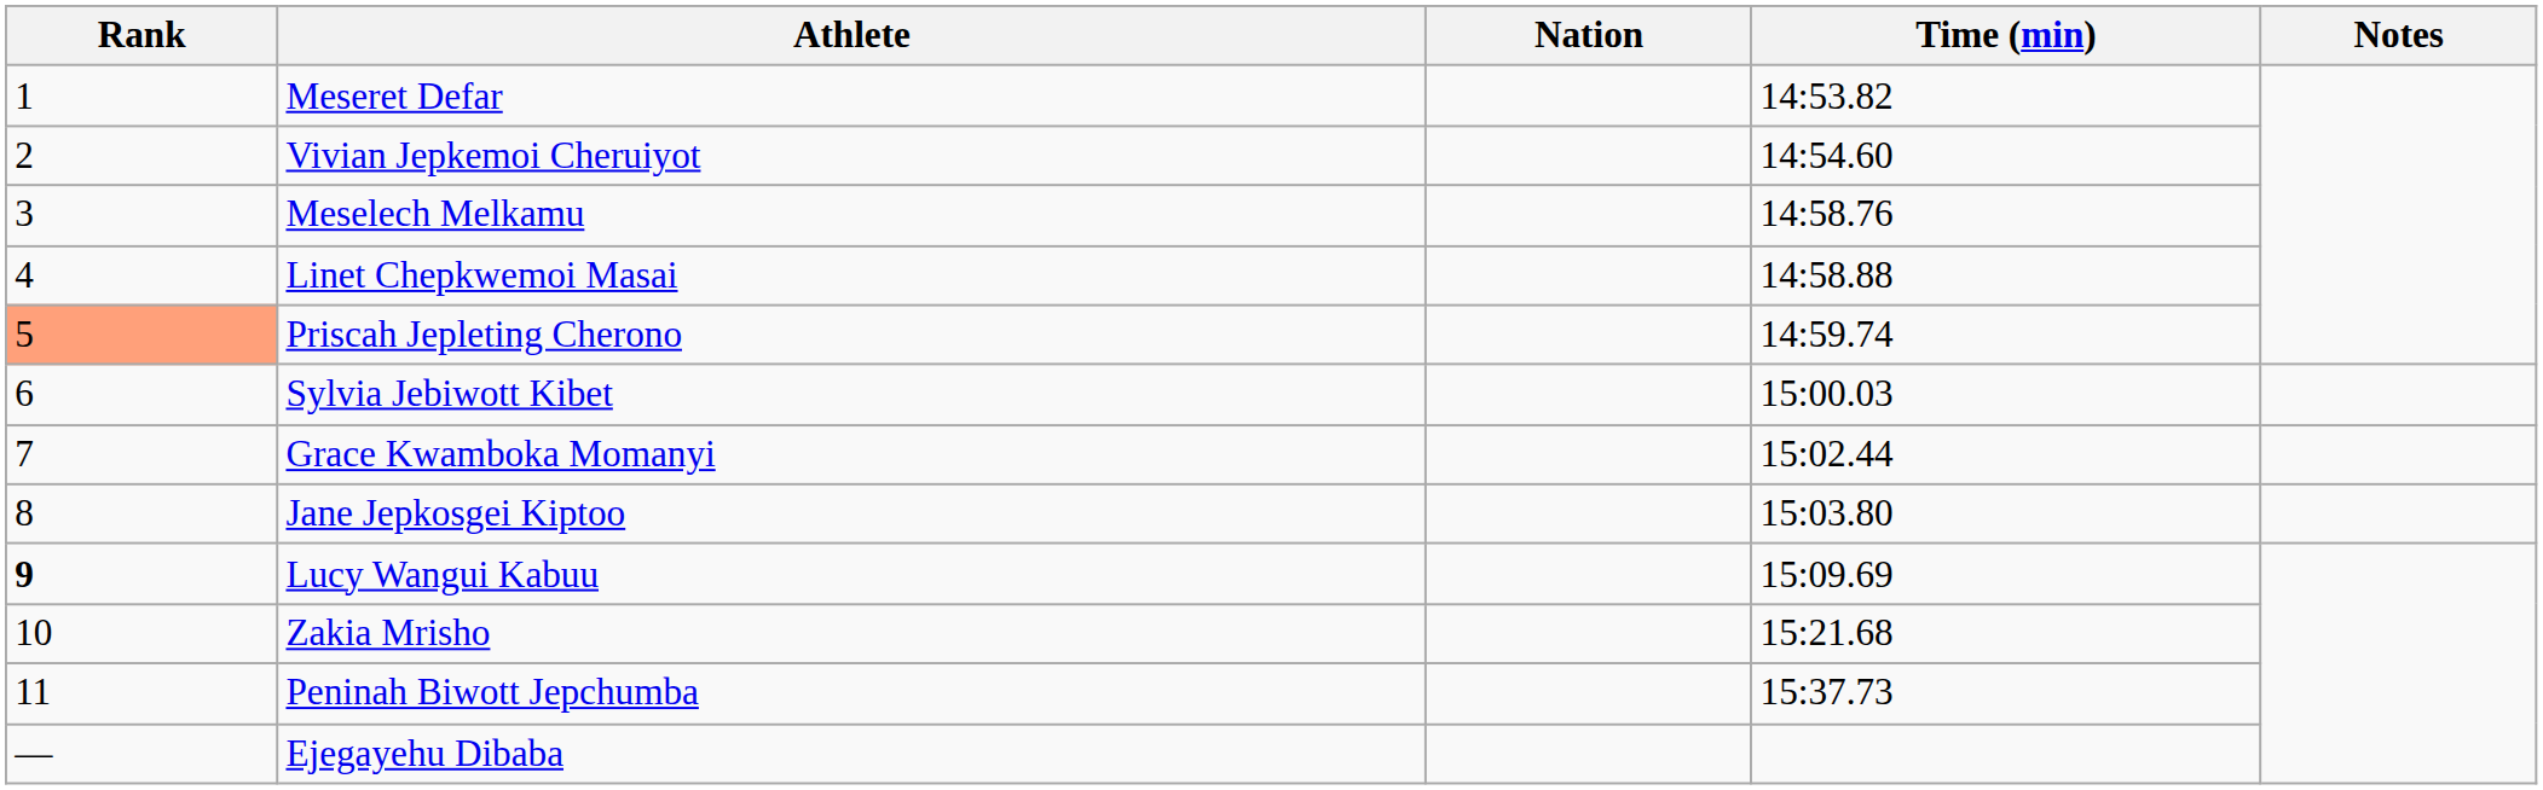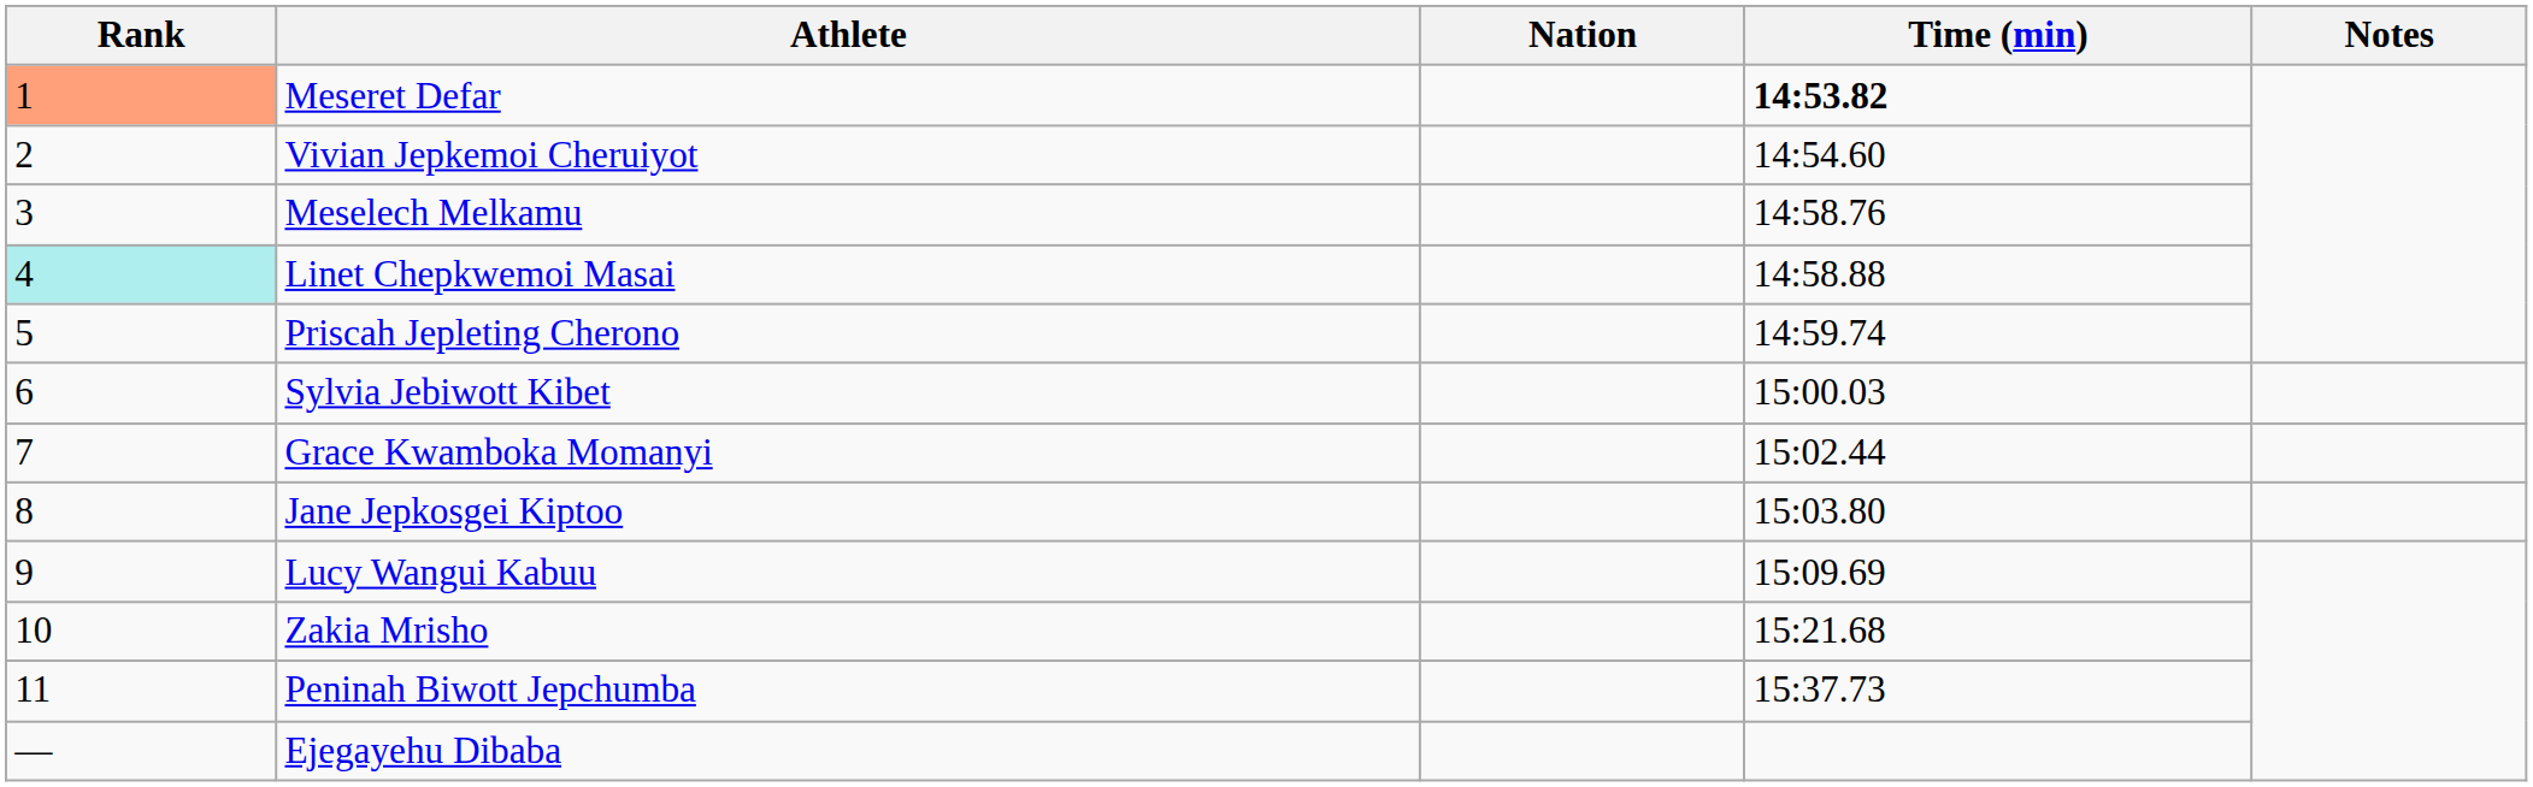Meseret Defar | Rank: no background -> lightsalmon background
Meseret Defar | Time (min): normal -> bold
Linet Chepkwemoi Masai | Rank: no background -> paleturquoise background
Priscah Jepleting Cherono | Rank: lightsalmon background -> no background
Lucy Wangui Kabuu | Rank: bold -> normal
